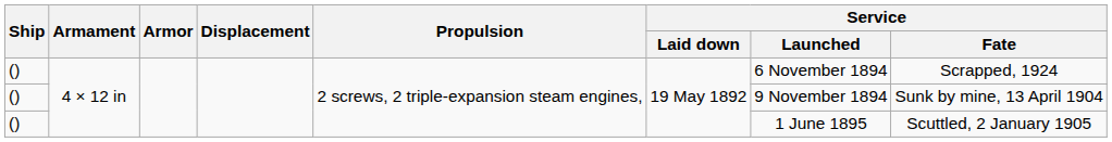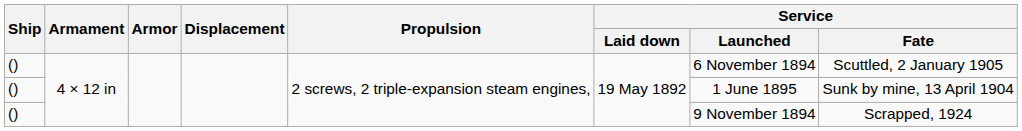row 3 | Service / Fate: Scrapped, 1924 -> Scuttled, 2 January 1905
row 4 | Service / Launched: 9 November 1894 -> 1 June 1895
row 5 | Service / Launched: 1 June 1895 -> 9 November 1894
row 5 | Service / Fate: Scuttled, 2 January 1905 -> Scrapped, 1924
